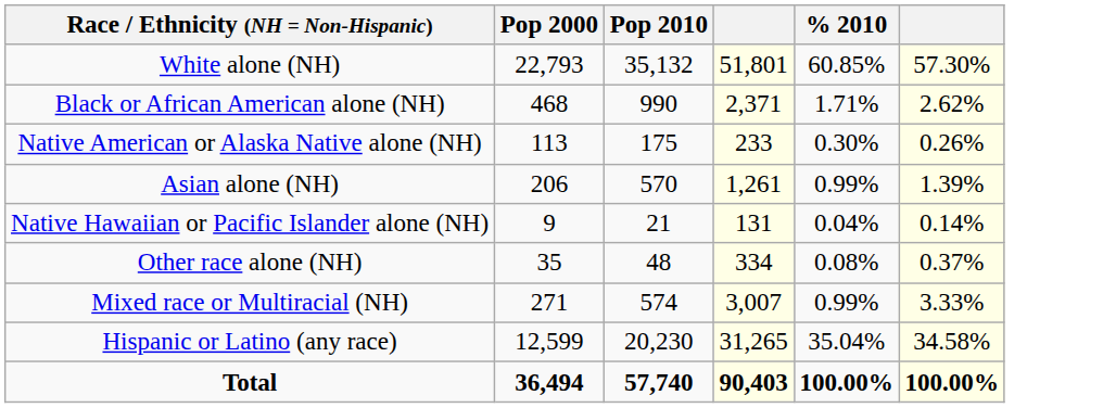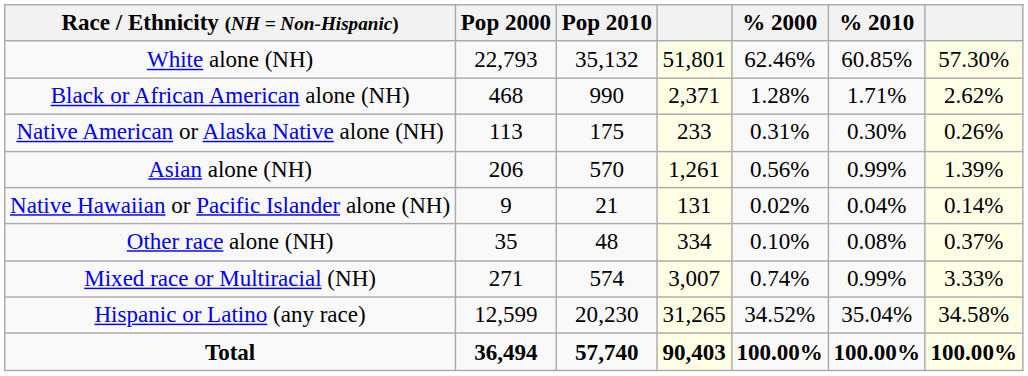+ column: % 2000 | 62.46% | 1.28% | 0.31% | 0.56% | 0.02% | 0.10% | 0.74% | 34.52% | 100.00%
